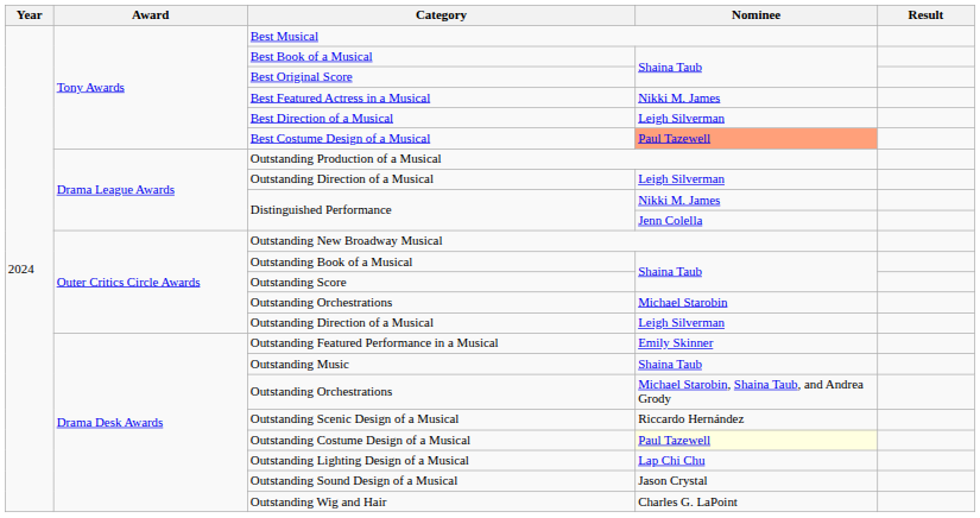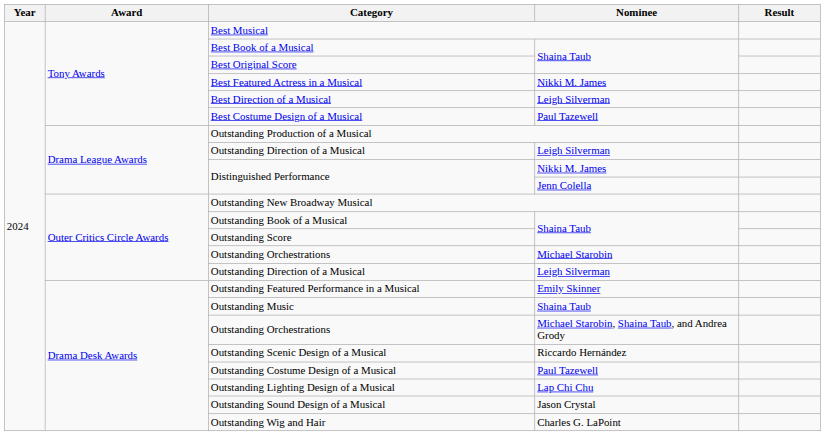Best Costume Design of a Musical | Nominee: lightsalmon background -> no background
Outstanding Costume Design of a Musical | Nominee: lightyellow background -> no background
